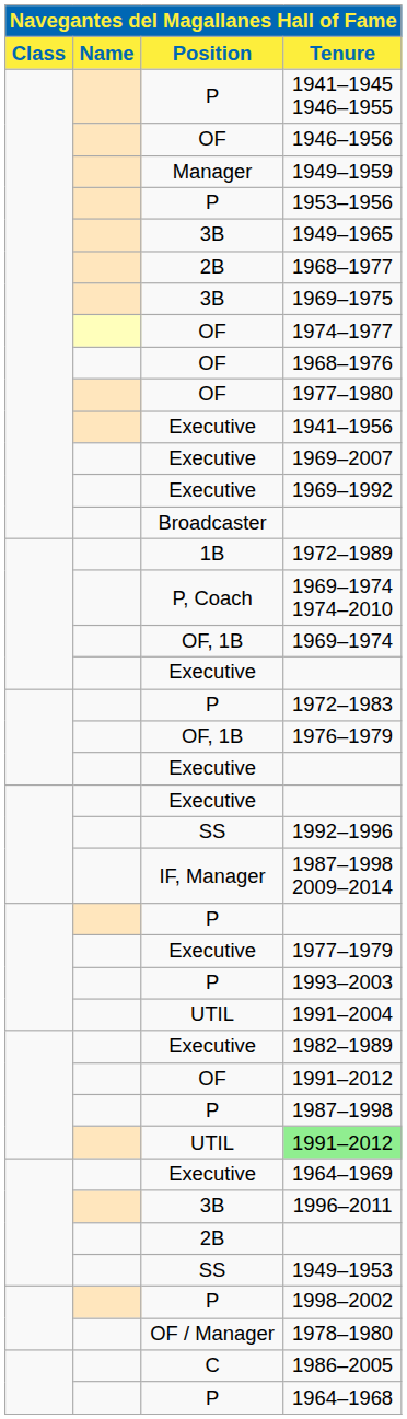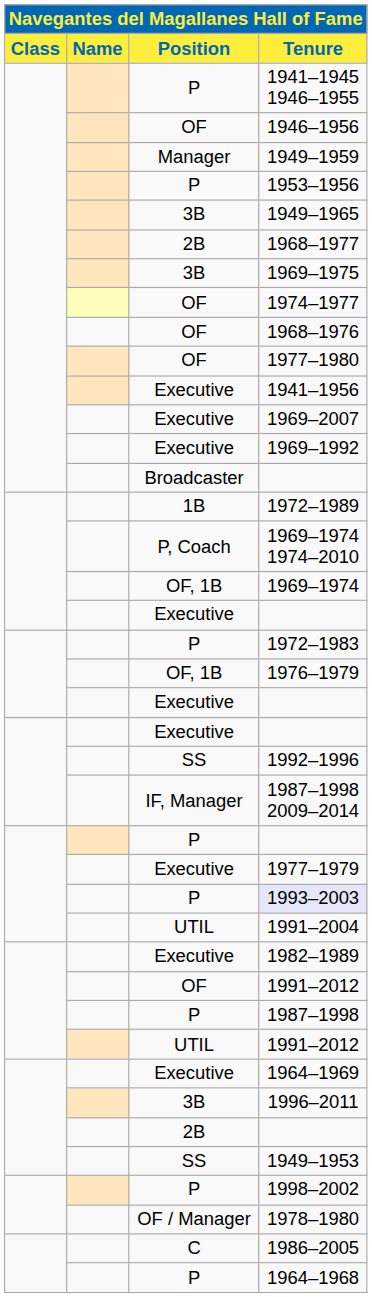1993–2003 | Tenure: no background -> lavender background
UTIL / 1991–2012 | Tenure: lightgreen background -> no background
